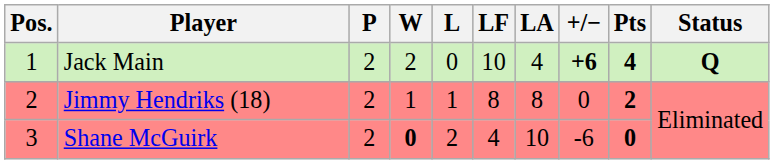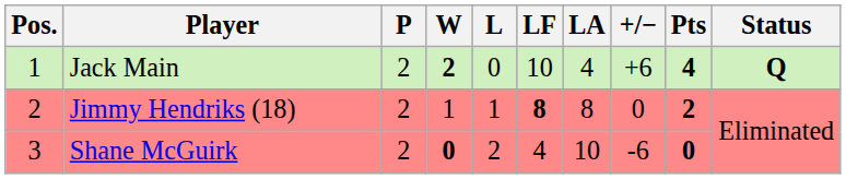Jack Main | W: normal -> bold
Jack Main | +/−: bold -> normal
Jimmy Hendriks (18) | LF: normal -> bold
